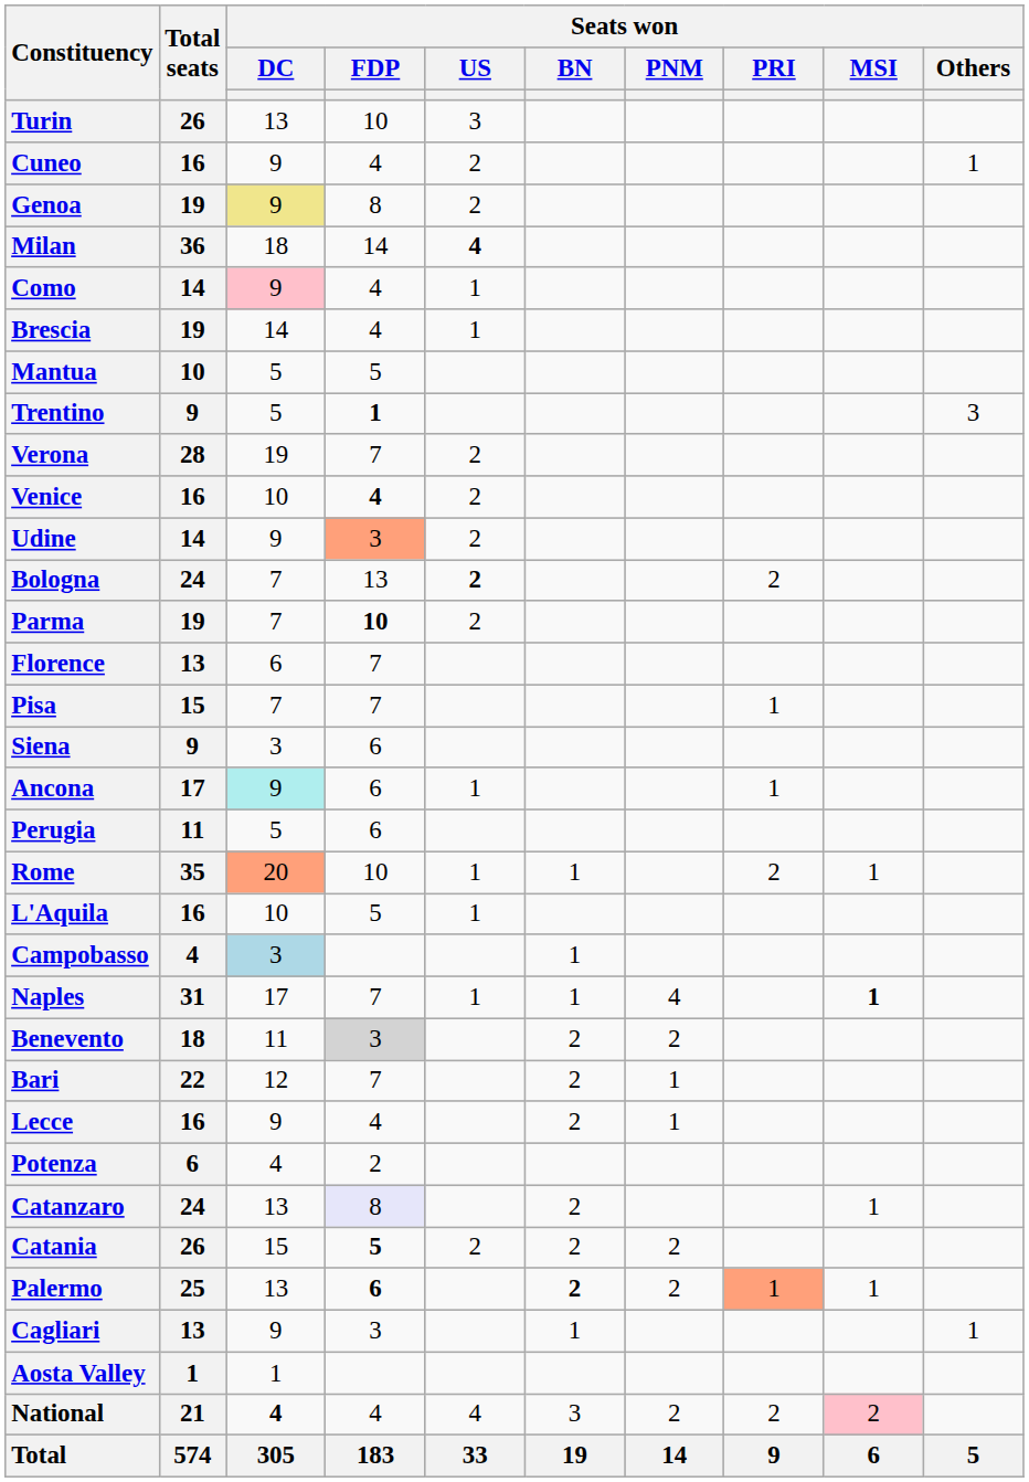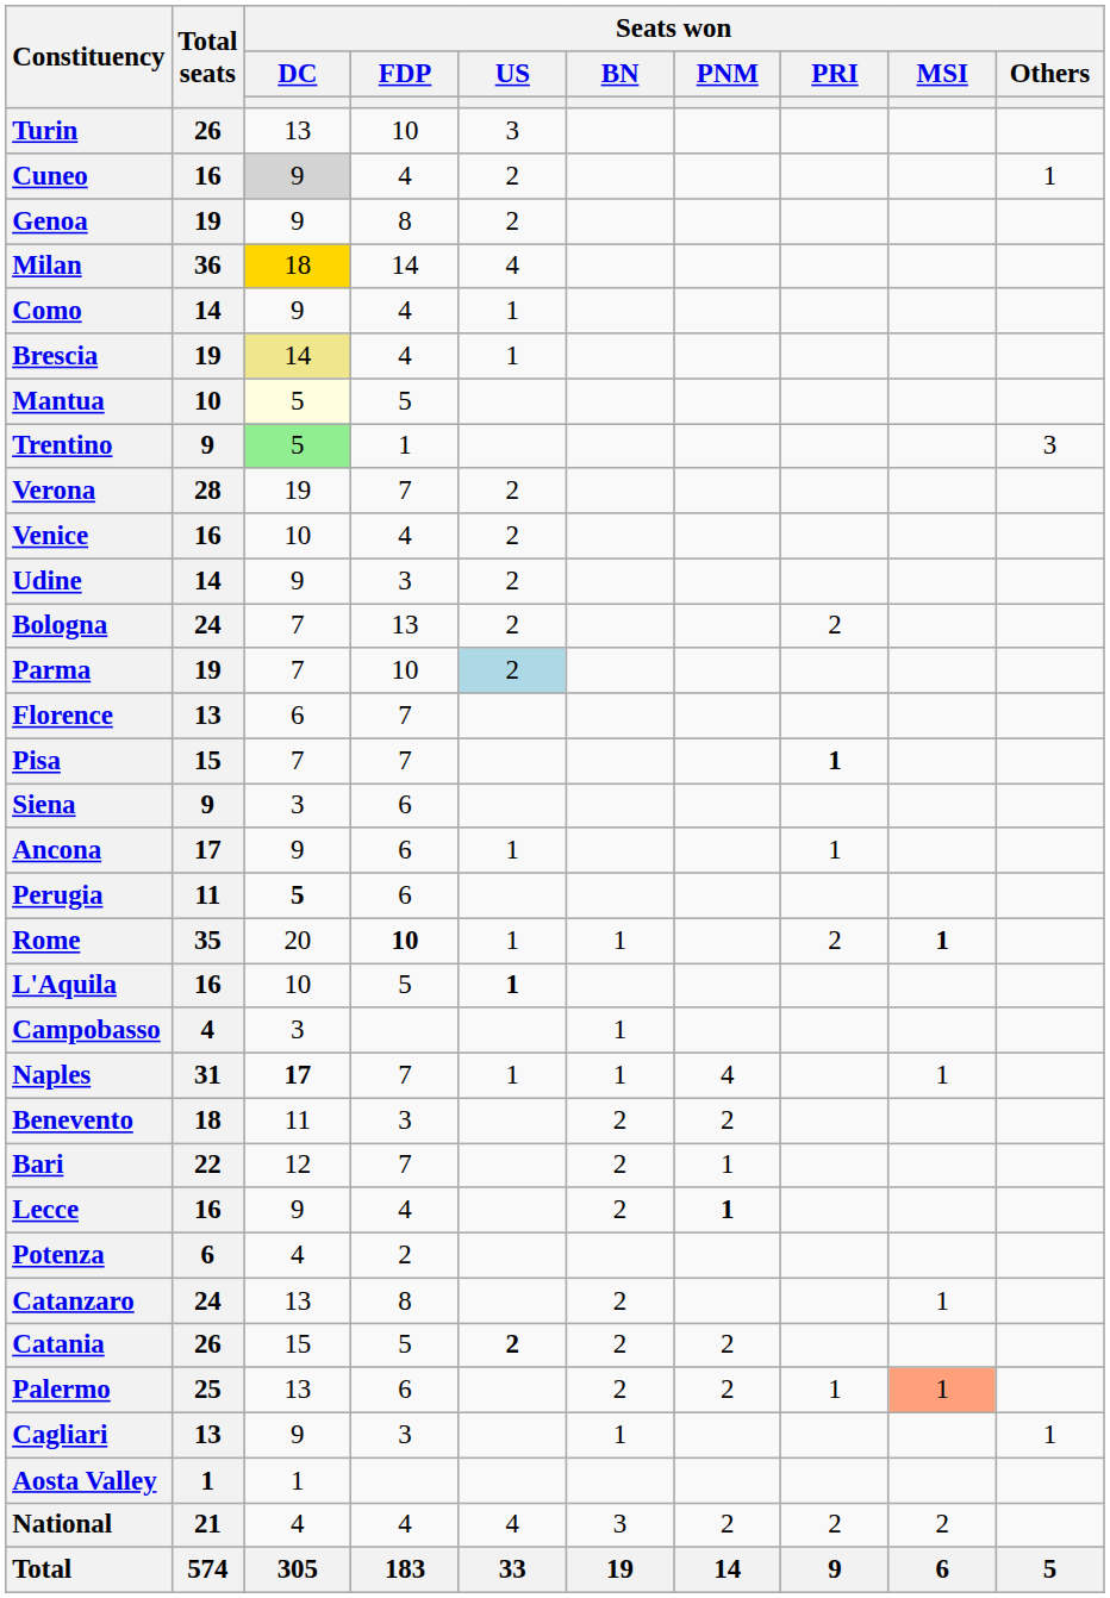Cuneo | Seats won / DC: no background -> lightgrey background
Genoa | Seats won / DC: khaki background -> no background
Milan | Seats won / DC: no background -> gold background
Milan | Seats won / US: bold -> normal
Como | Seats won / DC: pink background -> no background
Brescia | Seats won / DC: no background -> khaki background
Mantua | Seats won / DC: no background -> lightyellow background
Trentino | Seats won / DC: no background -> lightgreen background
Trentino | Seats won / FDP: bold -> normal
Venice | Seats won / FDP: bold -> normal
Udine | Seats won / FDP: lightsalmon background -> no background
Bologna | Seats won / US: bold -> normal
Parma | Seats won / FDP: bold -> normal
Parma | Seats won / US: no background -> lightblue background
Pisa | Seats won / PRI: normal -> bold
Ancona | Seats won / DC: paleturquoise background -> no background
Perugia | Seats won / DC: normal -> bold
Rome | Seats won / DC: lightsalmon background -> no background
Rome | Seats won / FDP: normal -> bold
Rome | Seats won / MSI: normal -> bold
L'Aquila | Seats won / US: normal -> bold
Campobasso | Seats won / DC: lightblue background -> no background
Naples | Seats won / DC: normal -> bold
Naples | Seats won / MSI: bold -> normal
Benevento | Seats won / FDP: lightgrey background -> no background
Lecce | Seats won / PNM: normal -> bold
Catanzaro | Seats won / FDP: lavender background -> no background
Catania | Seats won / FDP: bold -> normal
Catania | Seats won / US: normal -> bold
Palermo | Seats won / FDP: bold -> normal
Palermo | Seats won / BN: bold -> normal
Palermo | Seats won / PRI: lightsalmon background -> no background
Palermo | Seats won / MSI: no background -> lightsalmon background
National | Seats won / DC: bold -> normal
National | Seats won / MSI: pink background -> no background
